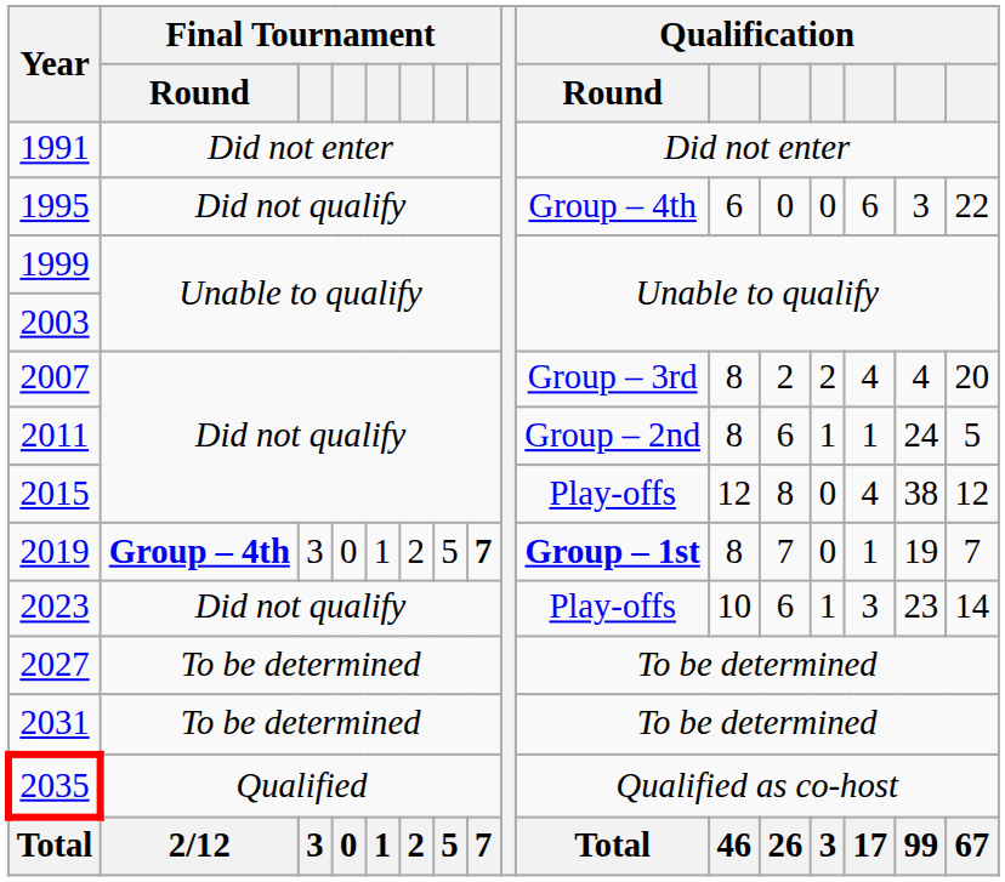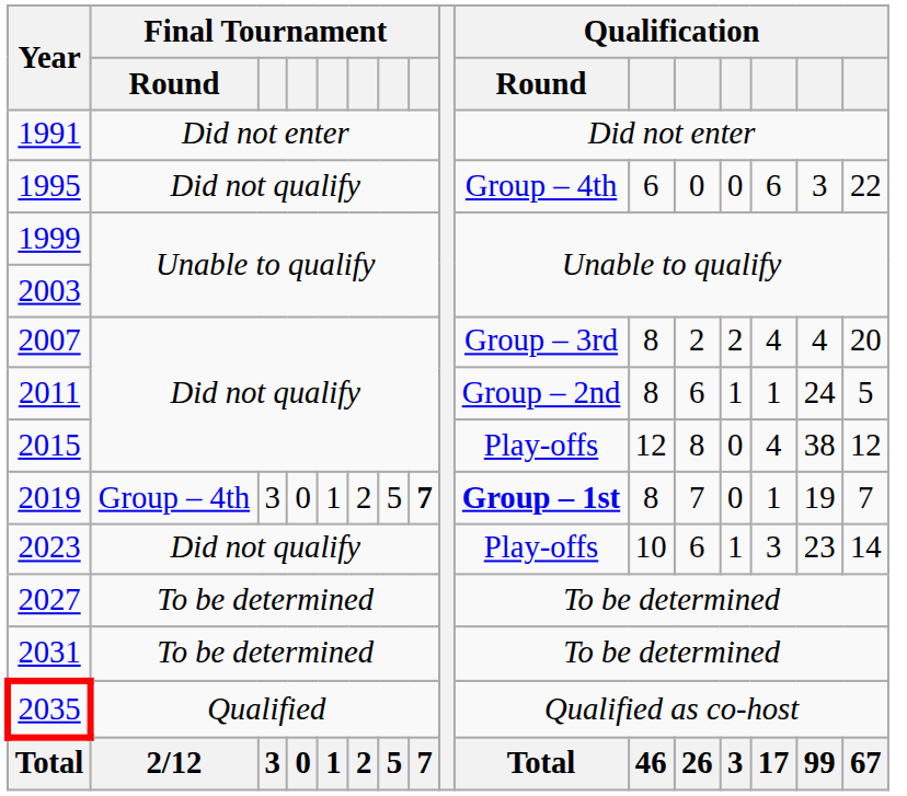2019 | Final Tournament / Round: bold -> normal
